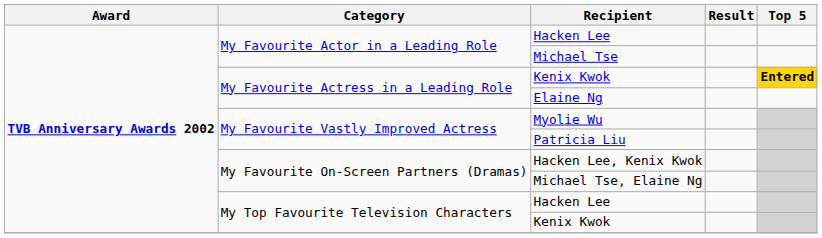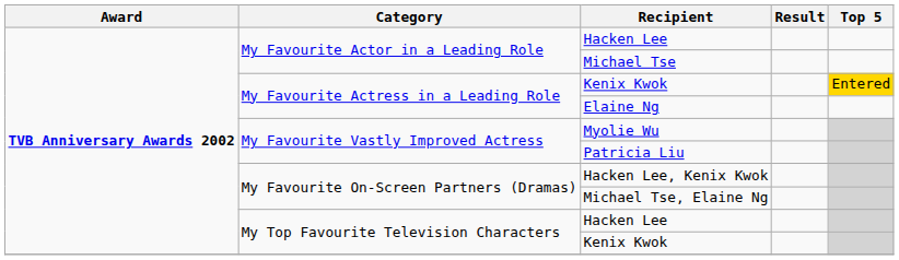My Favourite Actress in a Leading Role / Kenix Kwok | Top 5: bold -> normal
